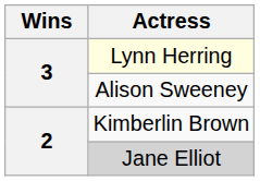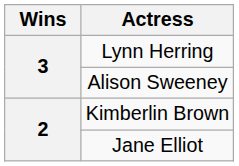Lynn Herring | Actress: lightyellow background -> no background
Jane Elliot | Actress: lightgrey background -> no background
